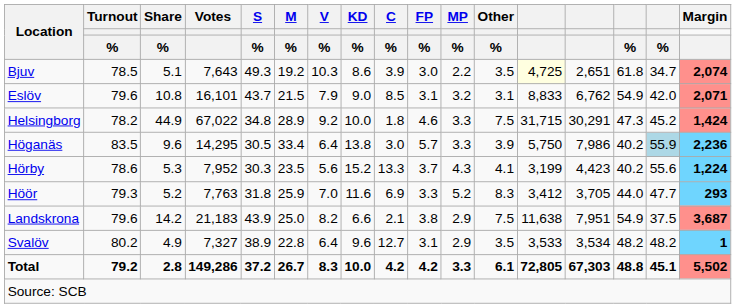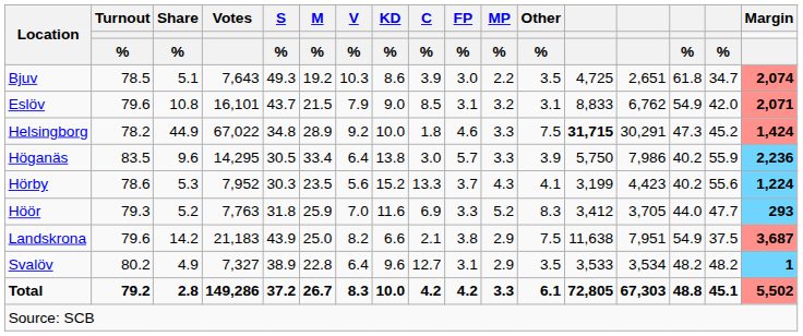Bjuv | column 13: lightyellow background -> no background
Helsingborg | column 13: normal -> bold
Höganäs | column 16: lightblue background -> no background
